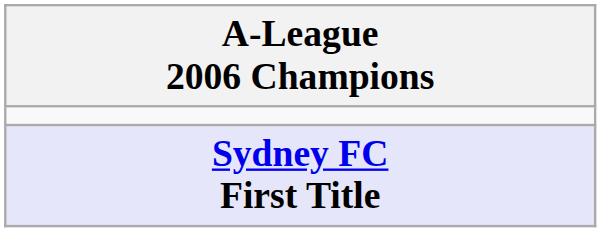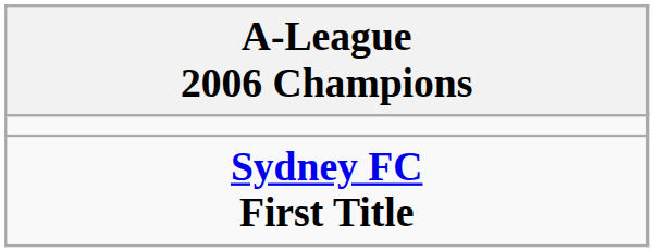row 3 | column 1: lavender background -> no background
